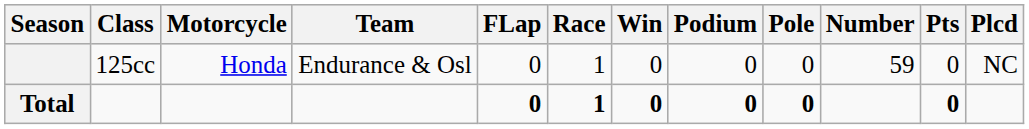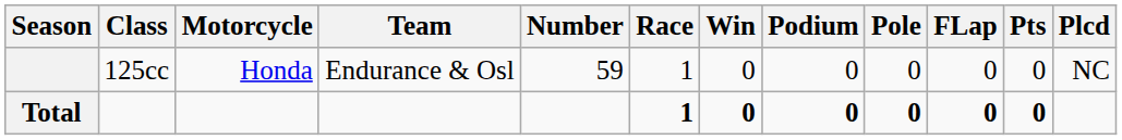columns swapped: Number <-> FLap
